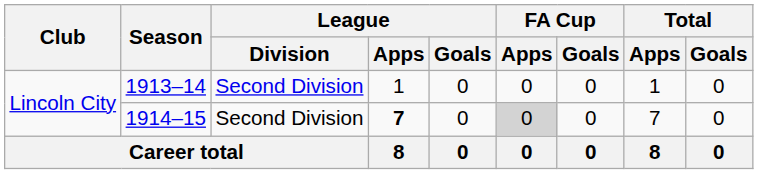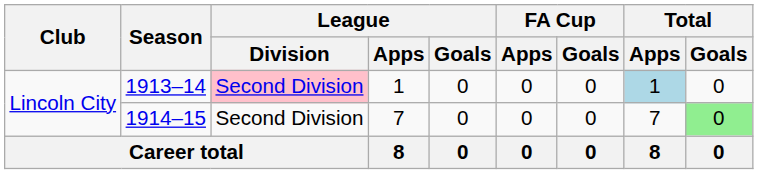1913–14 | League / Division: no background -> pink background
1913–14 | Total / Apps: no background -> lightblue background
1914–15 | League / Apps: bold -> normal
1914–15 | FA Cup / Apps: lightgrey background -> no background
1914–15 | Total / Goals: no background -> lightgreen background
